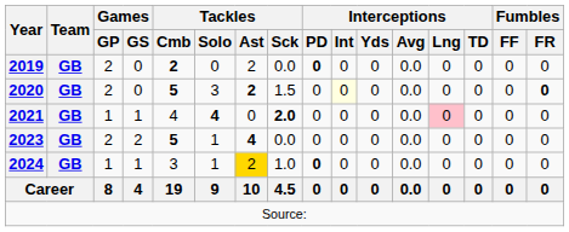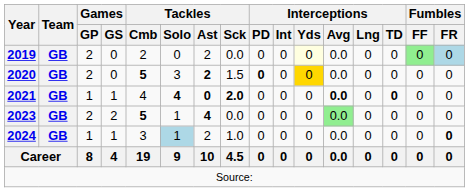2019 | Tackles / Cmb: bold -> normal
2019 | Interceptions / PD: bold -> normal
2019 | Interceptions / Yds: no background -> lightyellow background
2019 | Fumbles / FF: no background -> lightgreen background
2019 | Fumbles / FR: no background -> lightblue background
2020 | Interceptions / PD: normal -> bold
2020 | Interceptions / Int: lightyellow background -> no background
2020 | Interceptions / Yds: no background -> gold background
2020 | Fumbles / FR: bold -> normal
2021 | Tackles / Ast: normal -> bold
2021 | Interceptions / Avg: normal -> bold
2021 | Interceptions / Lng: pink background -> no background
2021 | Interceptions / TD: normal -> bold
2023 | Interceptions / Avg: no background -> lightgreen background
2024 | Tackles / Solo: no background -> lightblue background
2024 | Tackles / Ast: gold background -> no background
2024 | Interceptions / PD: bold -> normal
2024 | Fumbles / FR: normal -> bold
